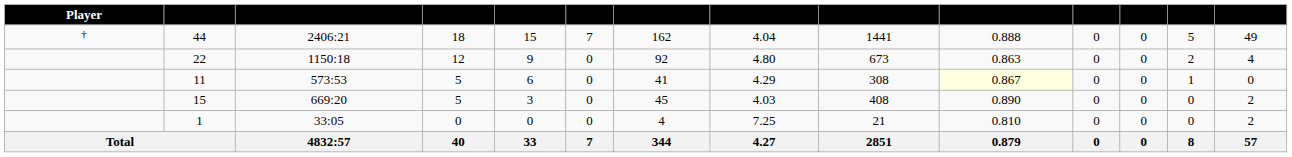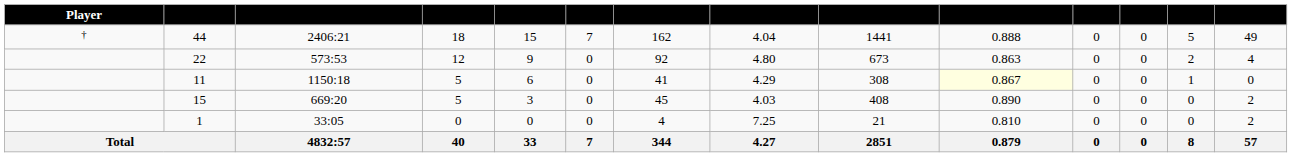22 | column 3: 1150:18 -> 573:53
11 | column 3: 573:53 -> 1150:18
